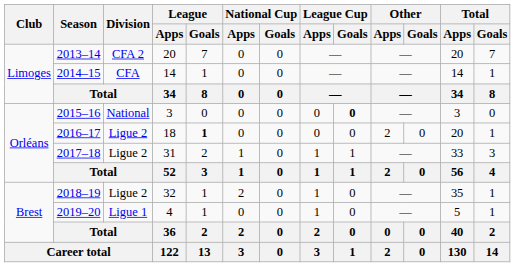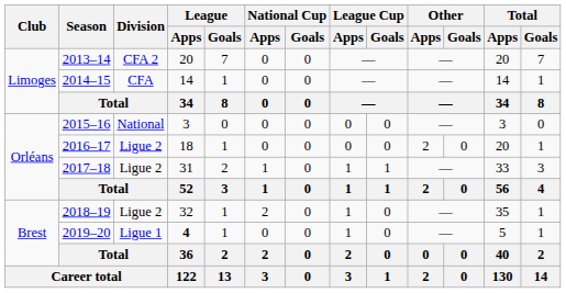2015–16 | League Cup / Goals: bold -> normal
2016–17 | League / Goals: bold -> normal
2019–20 | League / Apps: normal -> bold
